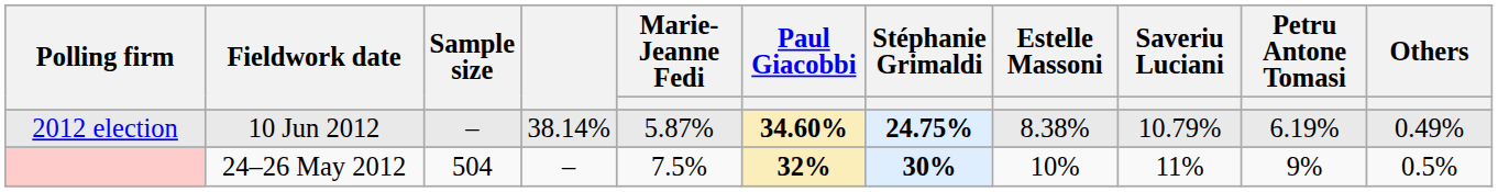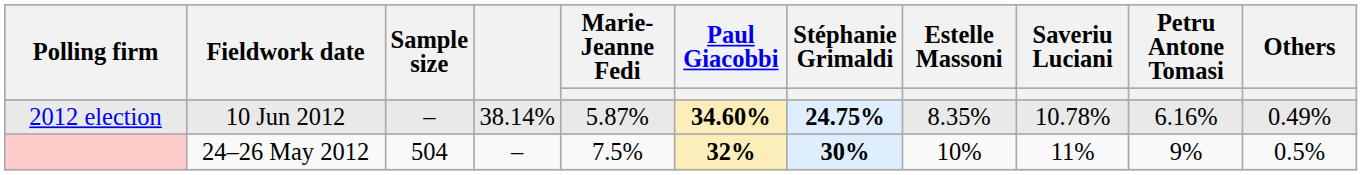2012 election | Estelle Massoni: 8.38% -> 8.35%
2012 election | Saveriu Luciani: 10.79% -> 10.78%
2012 election | Petru Antone Tomasi: 6.19% -> 6.16%
